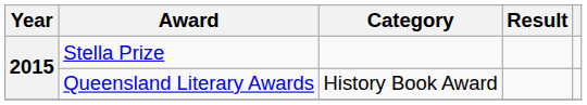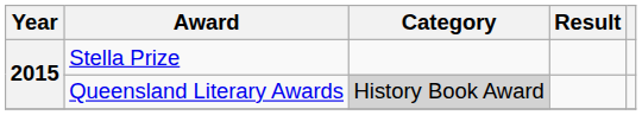Queensland Literary Awards | Category: no background -> lightgrey background
